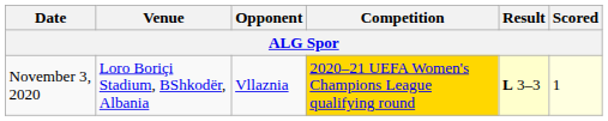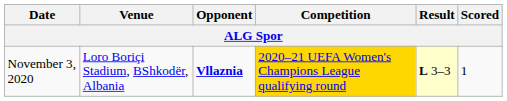November 3, 2020 | Opponent: normal -> bold
November 3, 2020 | Scored: lightyellow background -> no background
